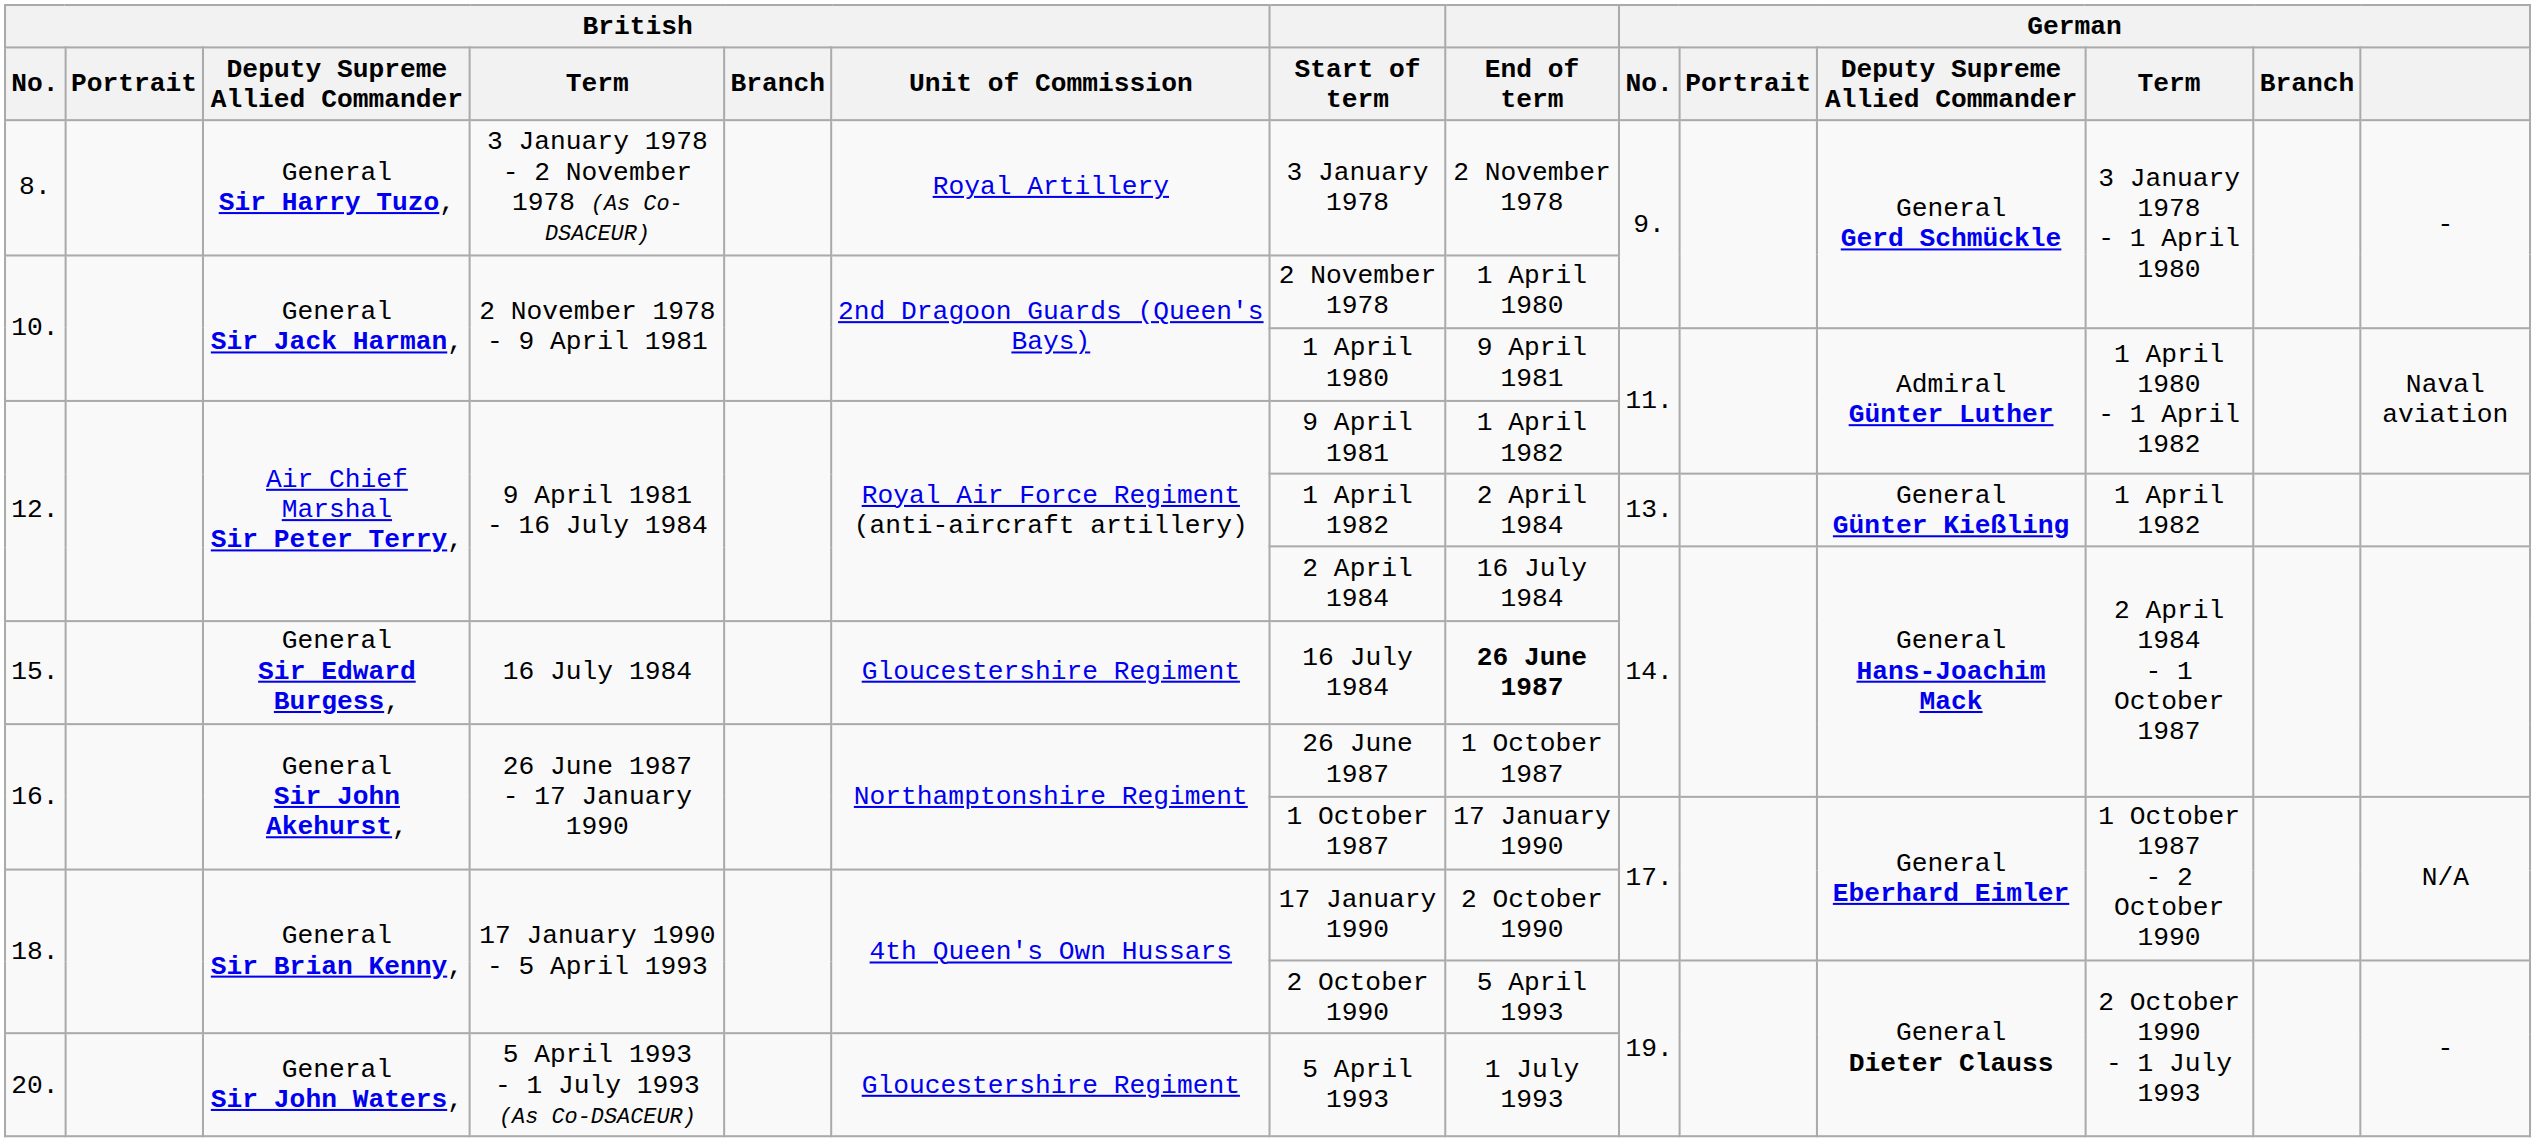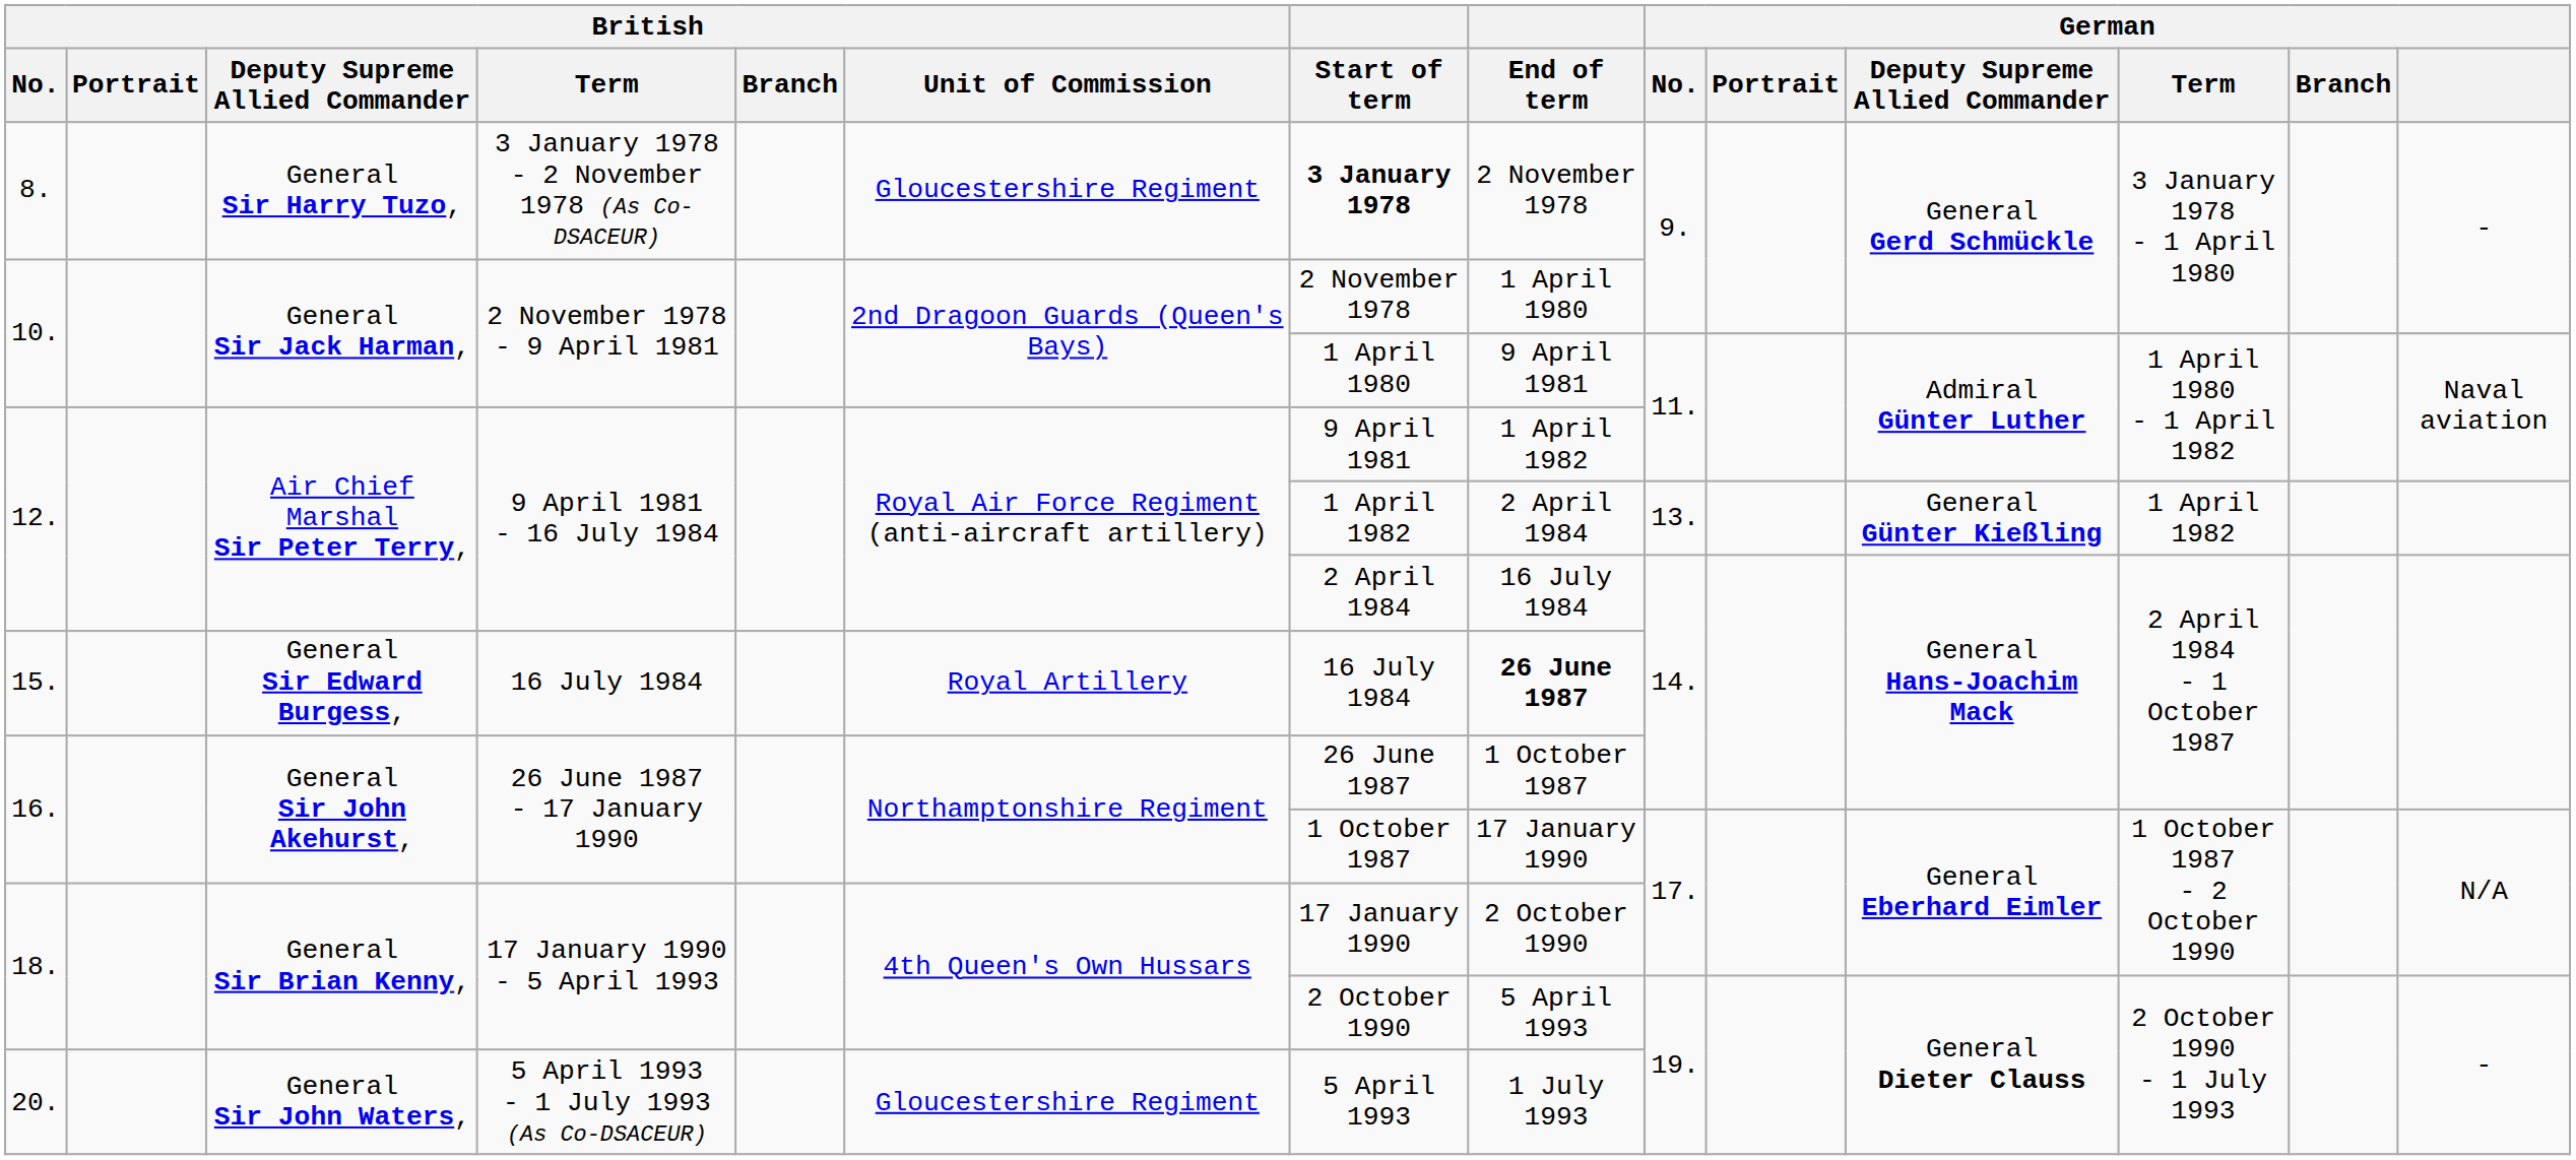8. | British / Unit of Commission: Royal Artillery -> Gloucestershire Regiment
8. | Start of term: normal -> bold
15. | British / Unit of Commission: Gloucestershire Regiment -> Royal Artillery
